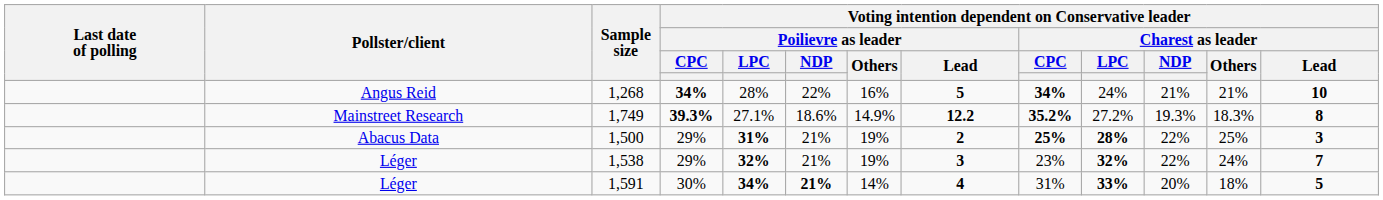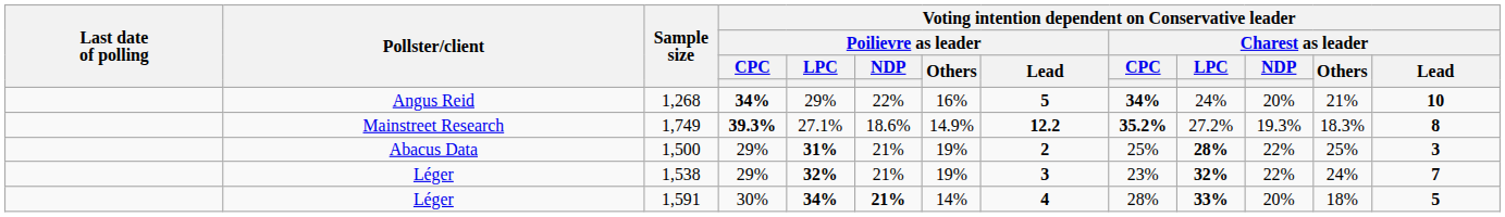1,268 | column 5: 28% -> 29%
1,268 | column 11: 21% -> 20%
1,500 | column 9: bold -> normal
1,591 | column 9: 31% -> 28%
